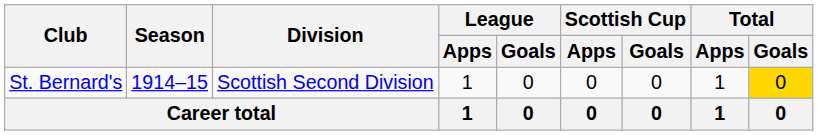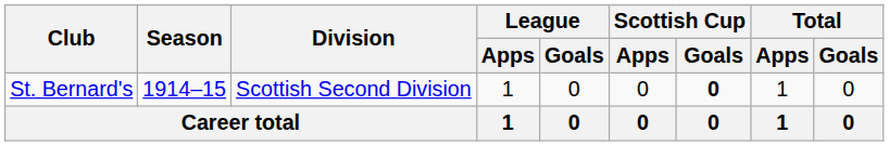St. Bernard's | Scottish Cup / Goals: normal -> bold
St. Bernard's | Total / Goals: gold background -> no background
